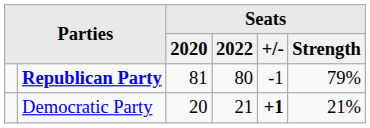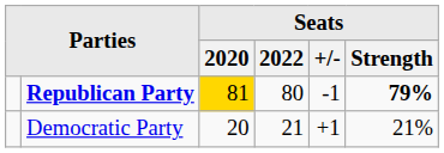Republican Party | Seats / 2020: no background -> gold background
Republican Party | Seats / Strength: normal -> bold
Democratic Party | Seats / +/-: bold -> normal
